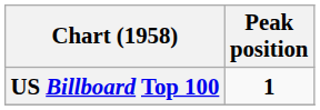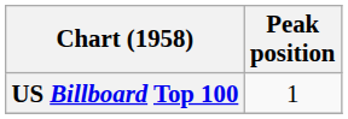US Billboard Top 100 | Peak position: bold -> normal
